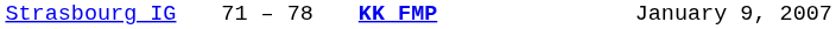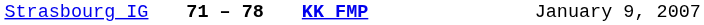Strasbourg IG | column 2: normal -> bold
